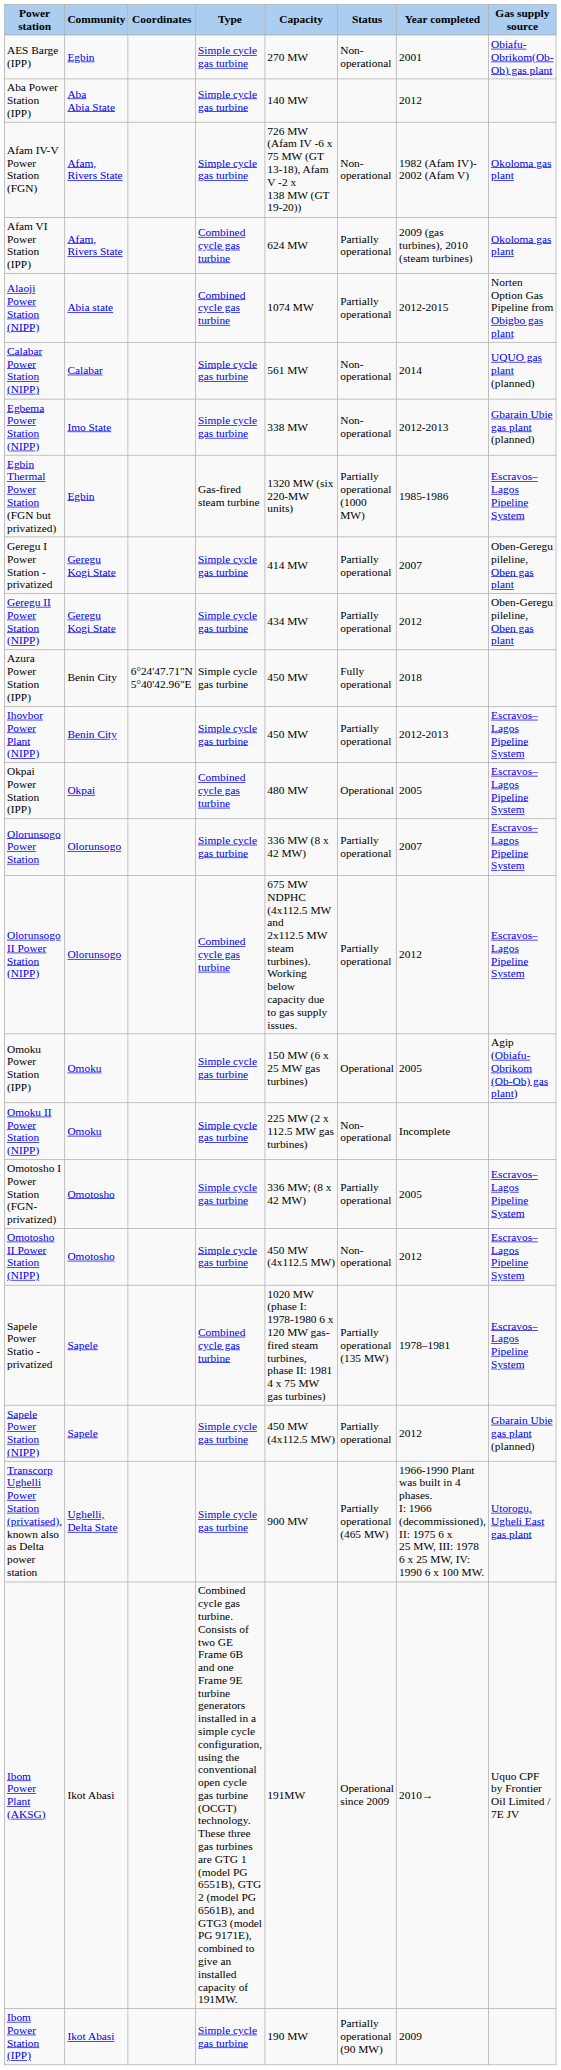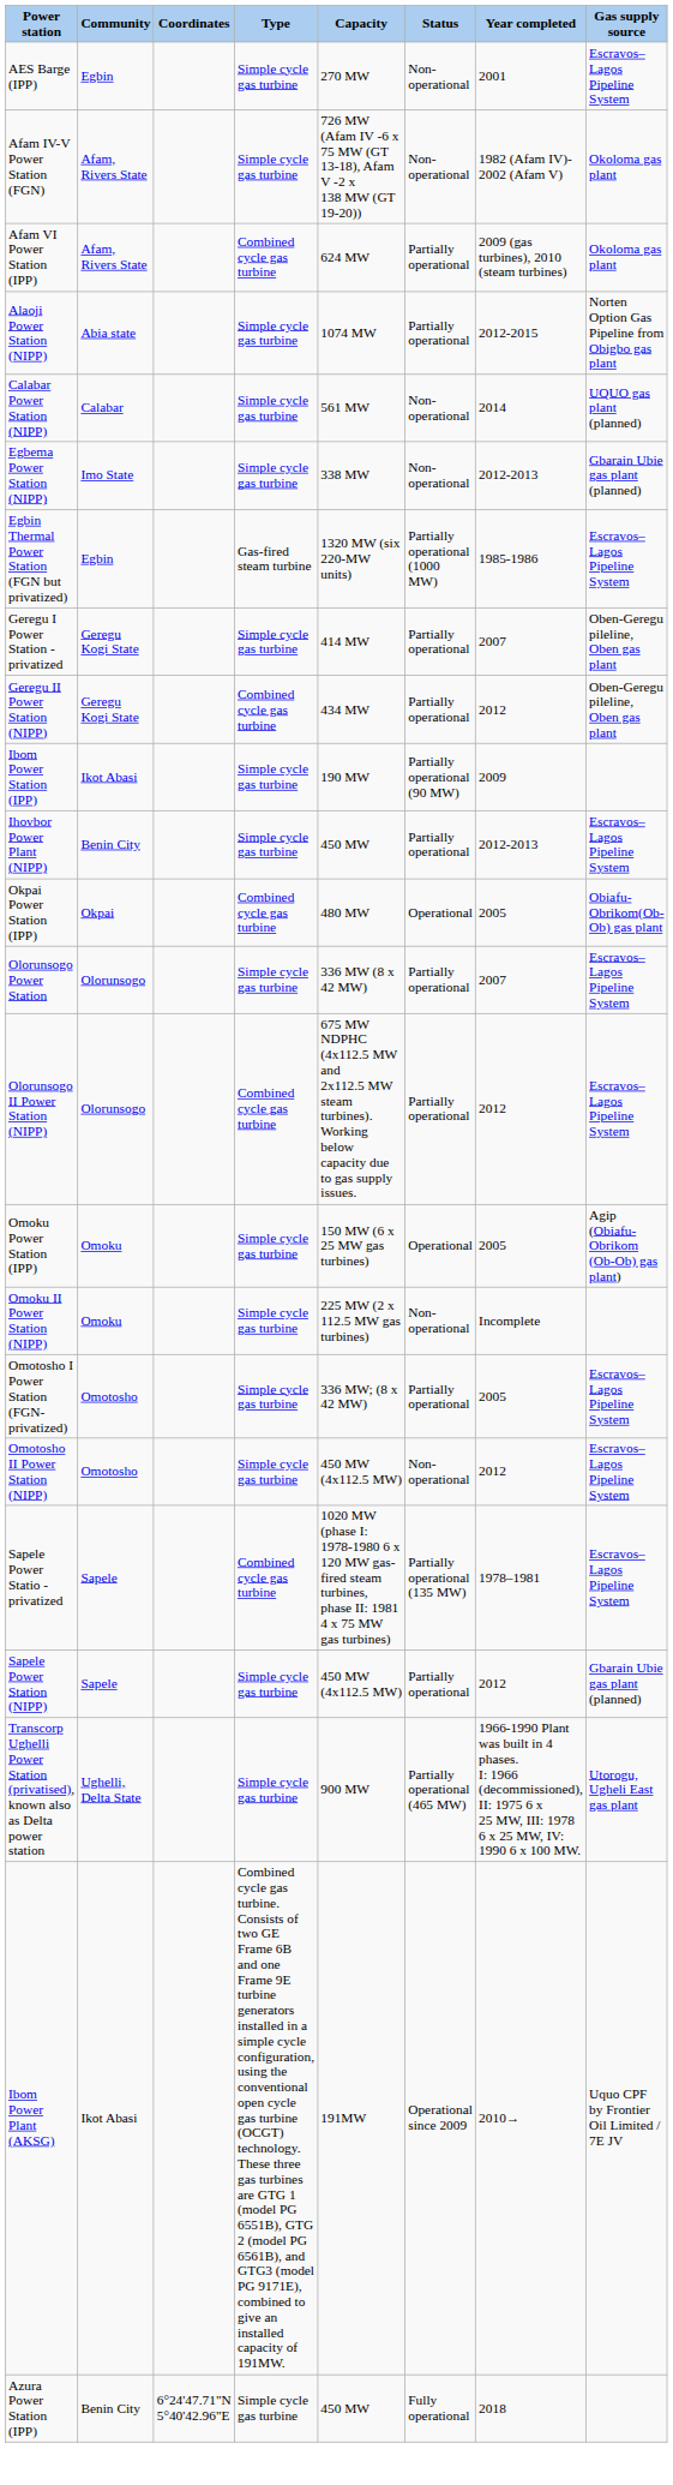AES Barge (IPP) | Gas supply source: Obiafu-Obrikom(Ob-Ob) gas plant -> Escravos–Lagos Pipeline System
- row: Aba Power Station (IPP) | Aba Abia State | Simple cycle gas turbine | 140 MW | 2012
Alaoji Power Station (NIPP) | Type: Combined cycle gas turbine -> Simple cycle gas turbine
Geregu II Power Station (NIPP) | Type: Simple cycle gas turbine -> Combined cycle gas turbine
rows swapped: Ibom Power Station (IPP) <-> Azura Power Station (IPP)
Okpai Power Station (IPP) | Gas supply source: Escravos–Lagos Pipeline System -> Obiafu-Obrikom(Ob-Ob) gas plant
